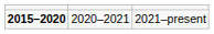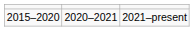2021–present | column 1: bold -> normal
